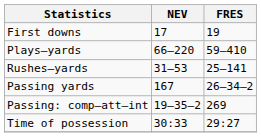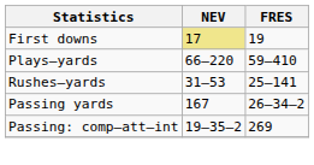First downs | NEV: no background -> khaki background
- row: Time of possession | 30:33 | 29:27
